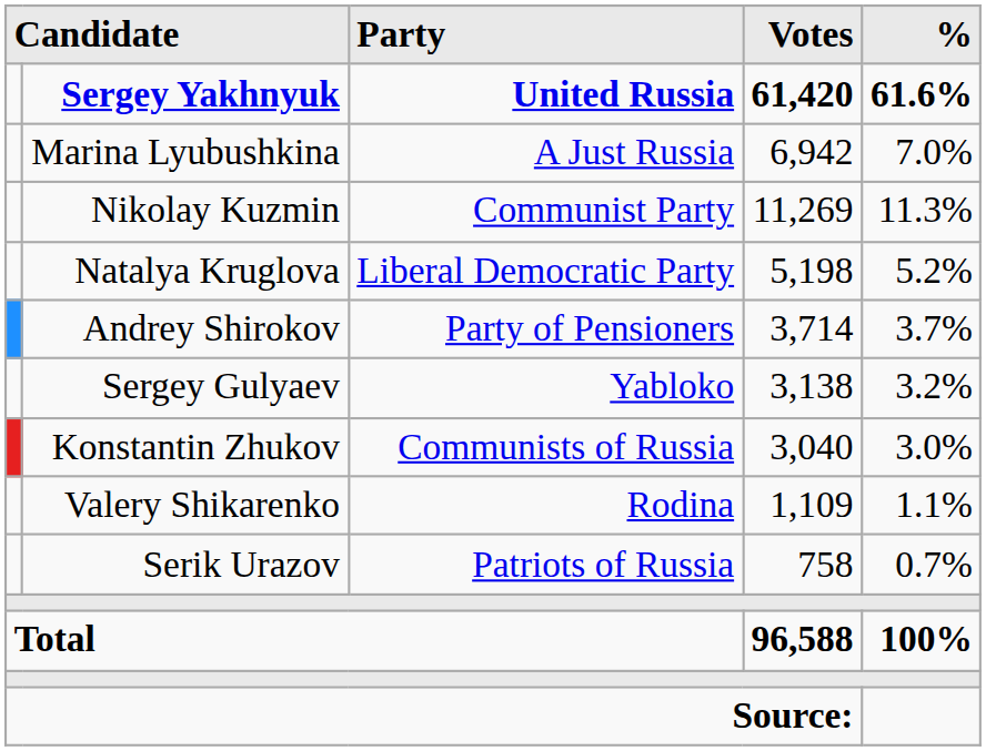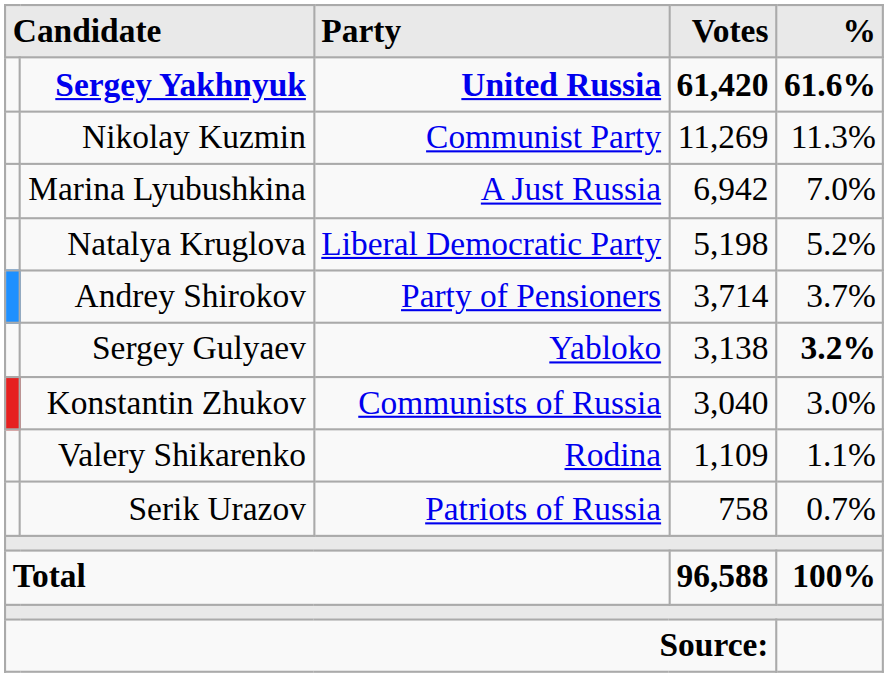rows swapped: Nikolay Kuzmin <-> Marina Lyubushkina
Sergey Gulyaev | %: normal -> bold
